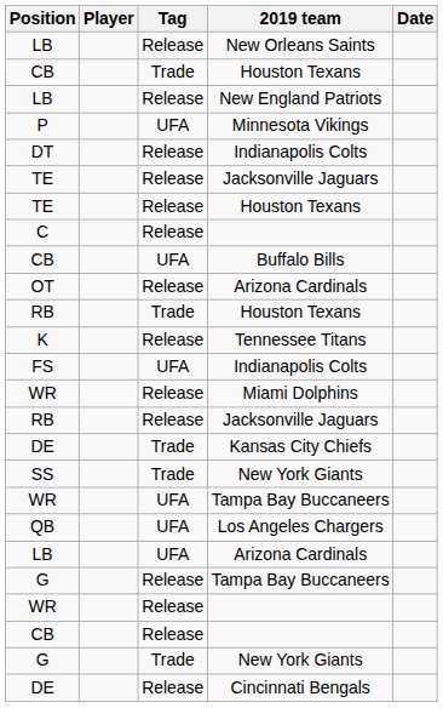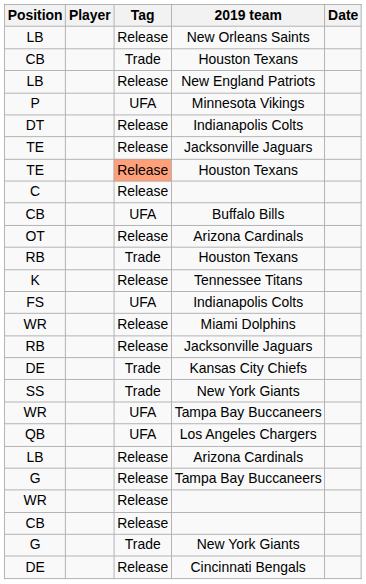TE / Houston Texans | Tag: no background -> lightsalmon background
LB / Arizona Cardinals | Tag: UFA -> Release
